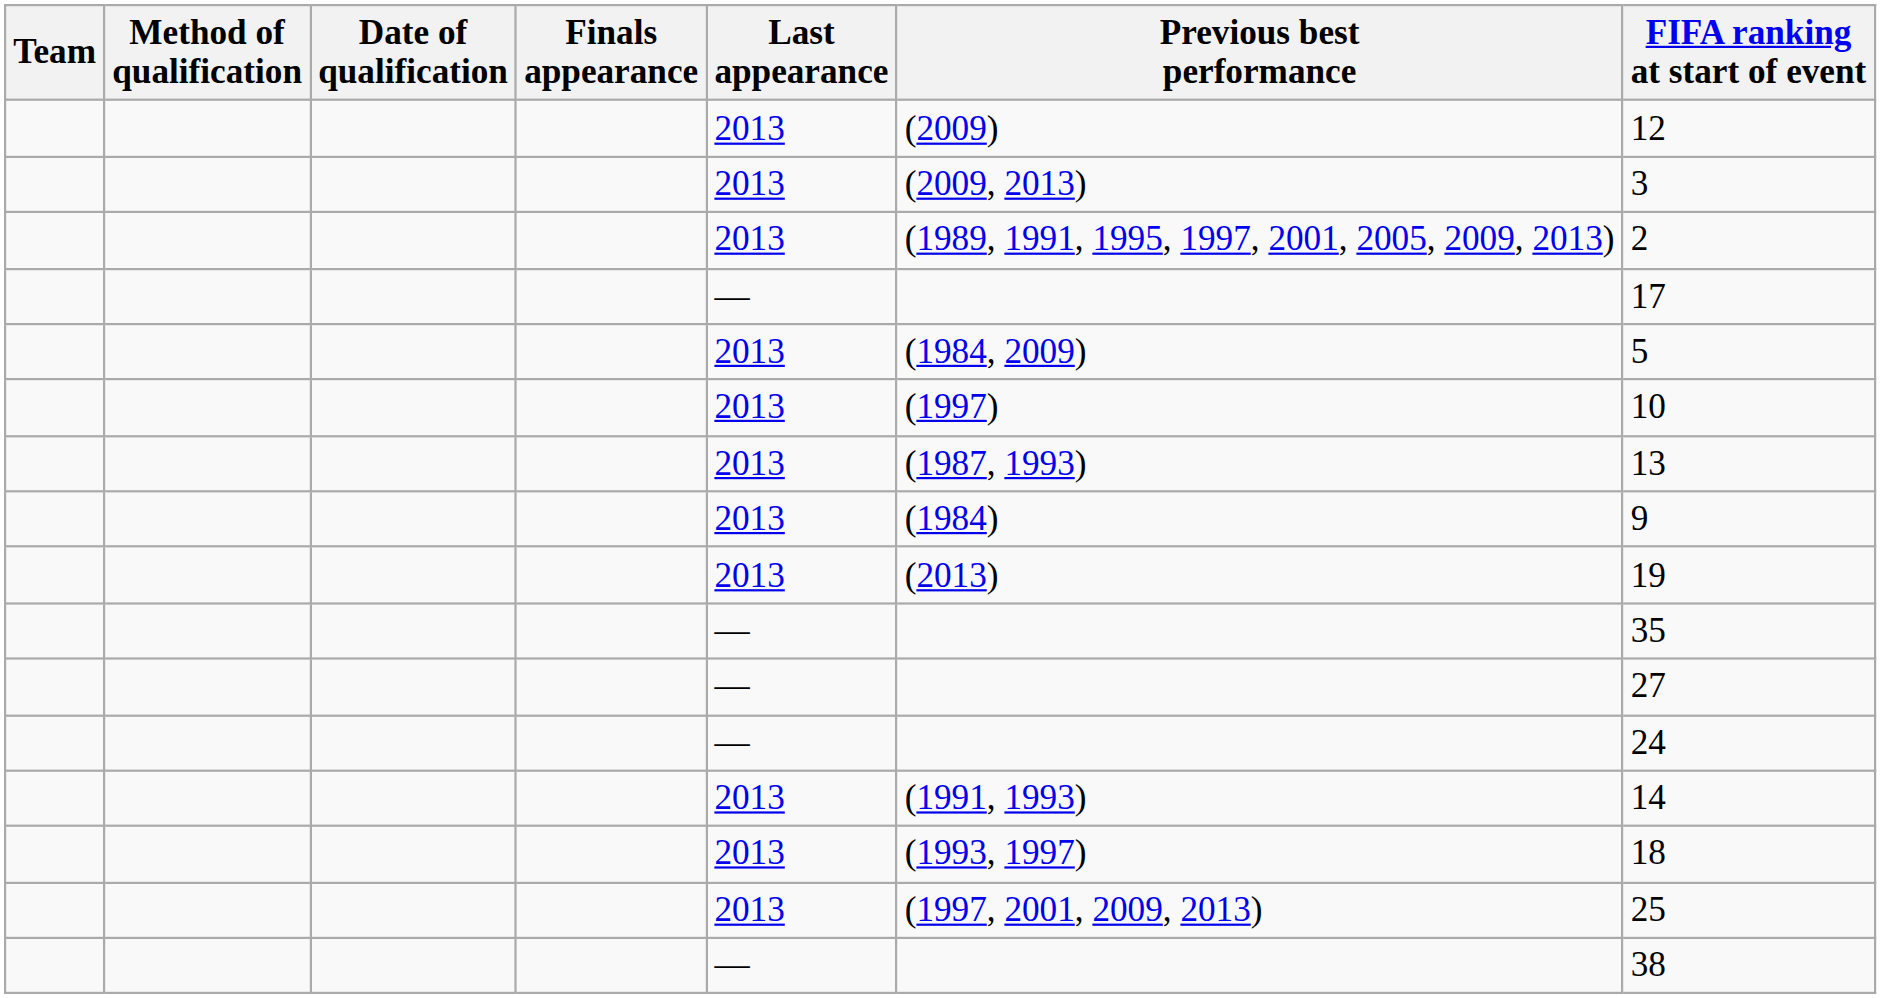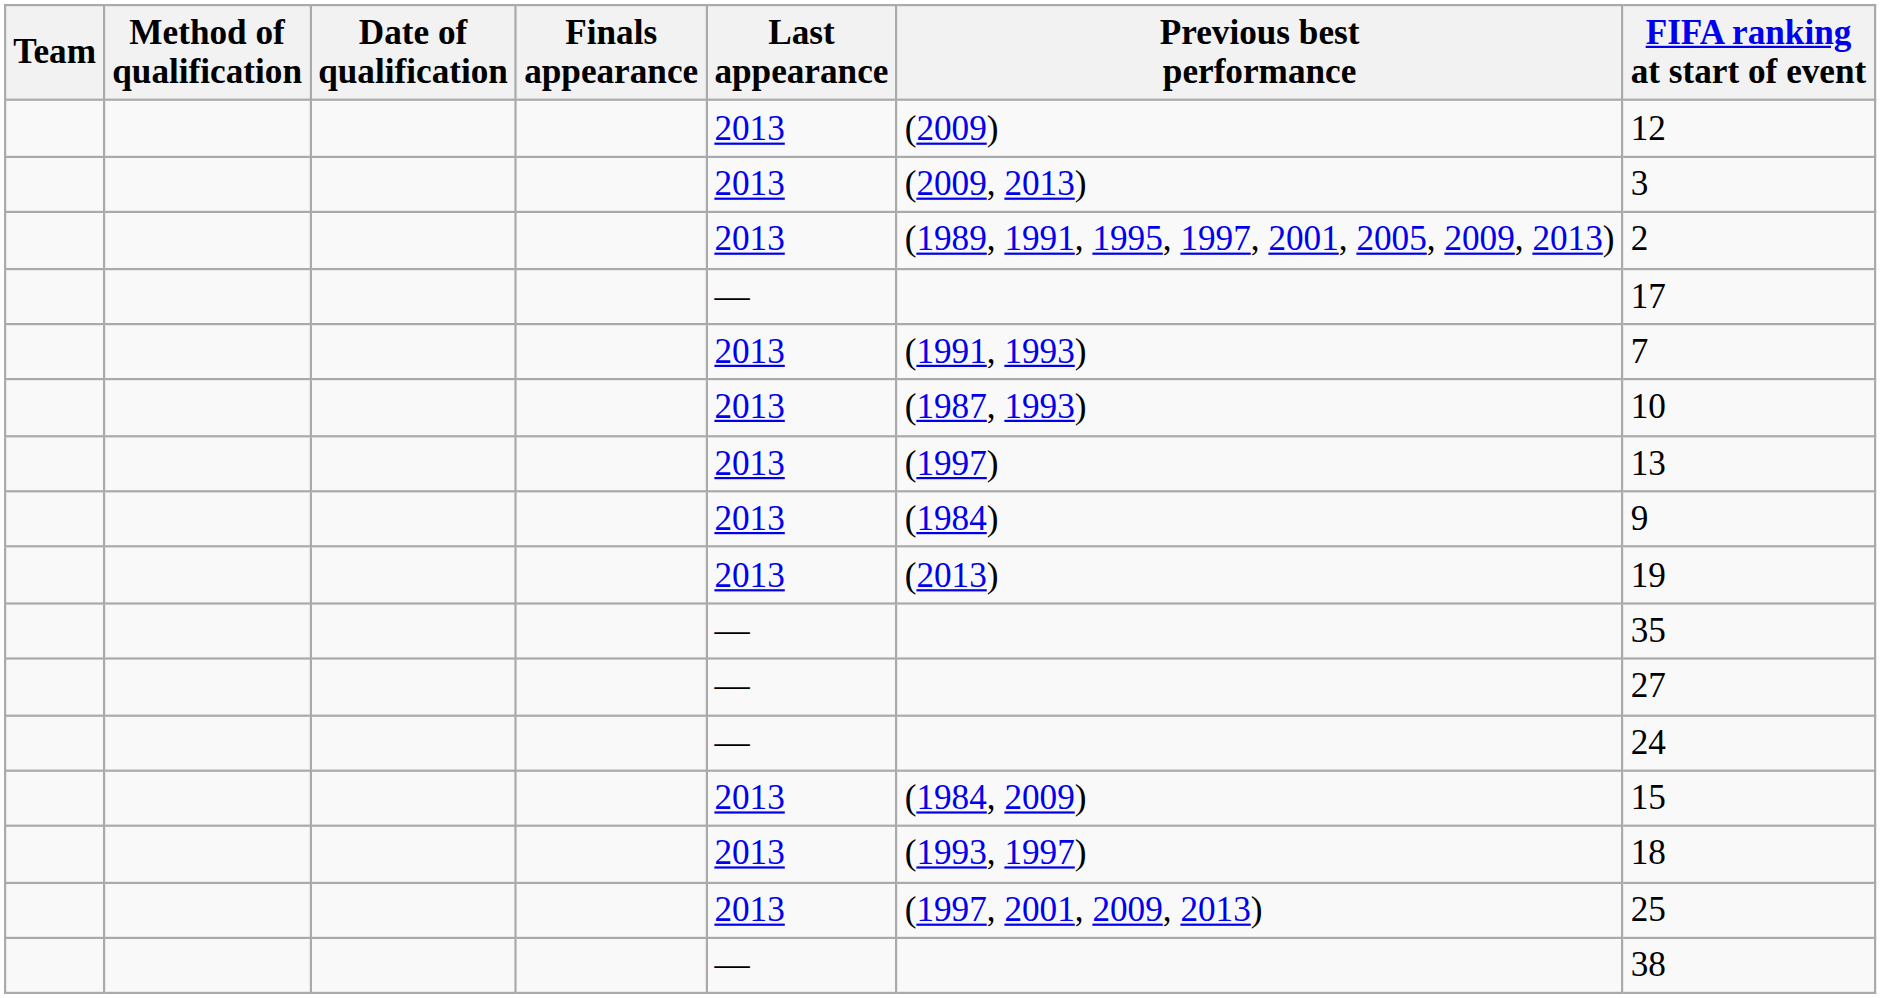row 6 | Previous best performance: (1984, 2009) -> (1991, 1993)
row 6 | FIFA ranking at start of event: 5 -> 7
row 7 | Previous best performance: (1997) -> (1987, 1993)
row 8 | Previous best performance: (1987, 1993) -> (1997)
row 14 | Previous best performance: (1991, 1993) -> (1984, 2009)
row 14 | FIFA ranking at start of event: 14 -> 15
